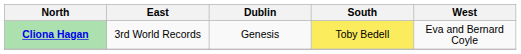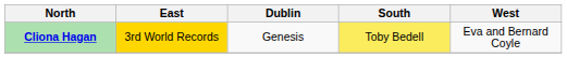Cliona Hagan | East: no background -> gold background
